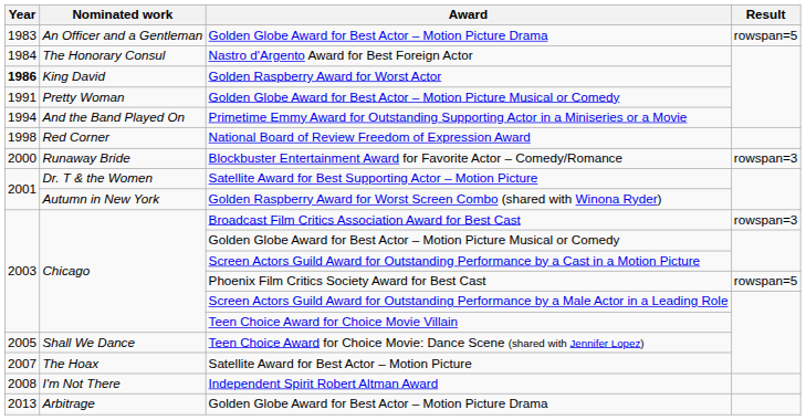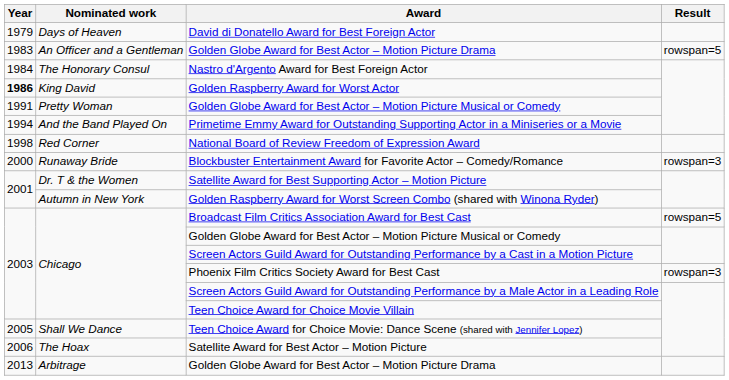+ row: 1979 | Days of Heaven | David di Donatello Award for Best Foreign Actor
Broadcast Film Critics Association Award for Best Cast | Result: rowspan=3 -> rowspan=5
Phoenix Film Critics Society Award for Best Cast | Result: rowspan=5 -> rowspan=3
Satellite Award for Best Actor – Motion Picture | Year: 2007 -> 2006
- row: 2008 | I'm Not There | Independent Spirit Robert Altman Award
